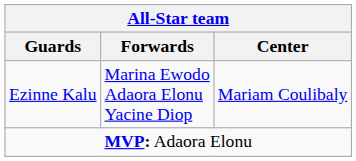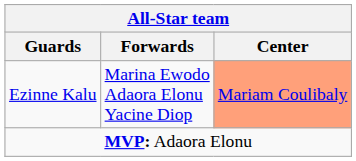Ezinne Kalu | Center: no background -> lightsalmon background
